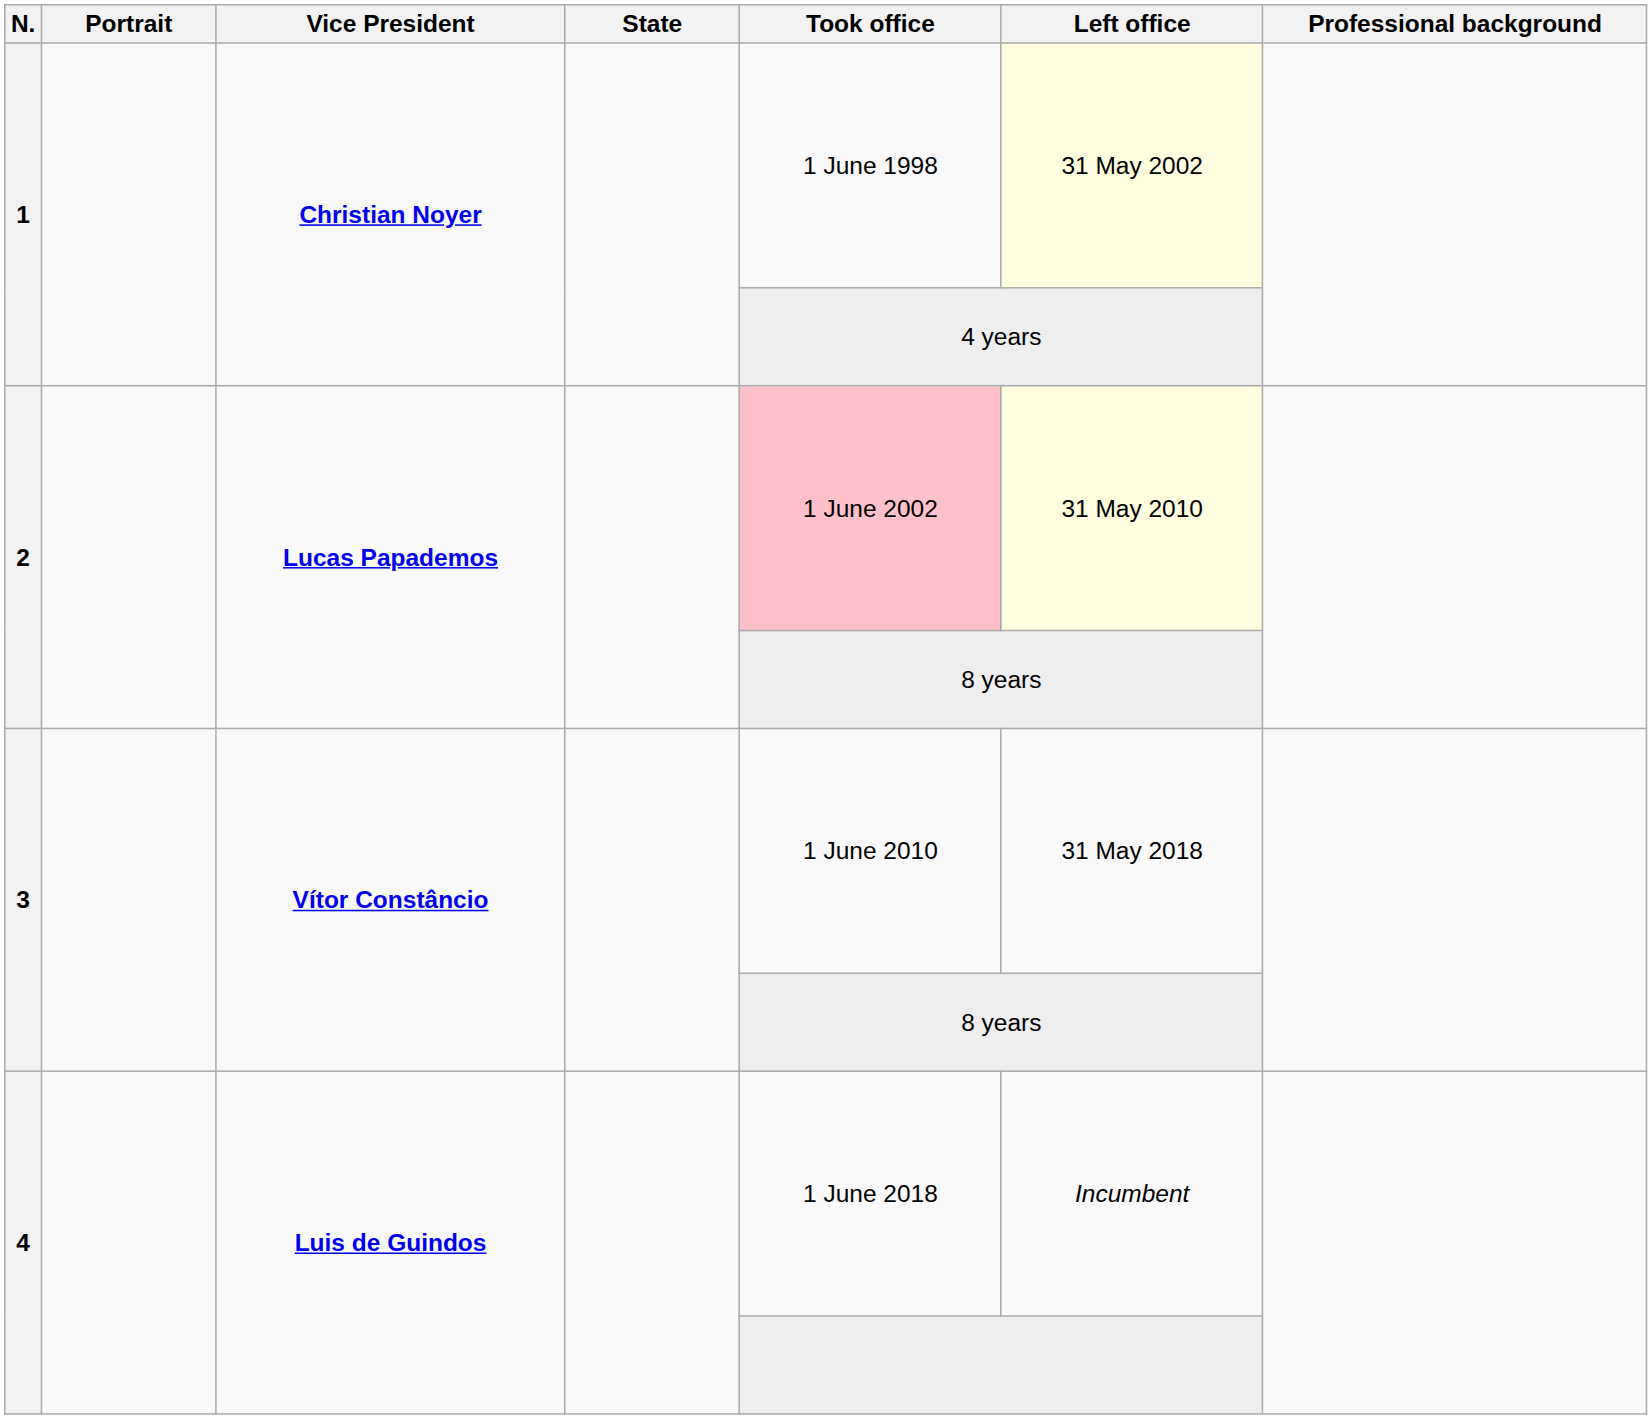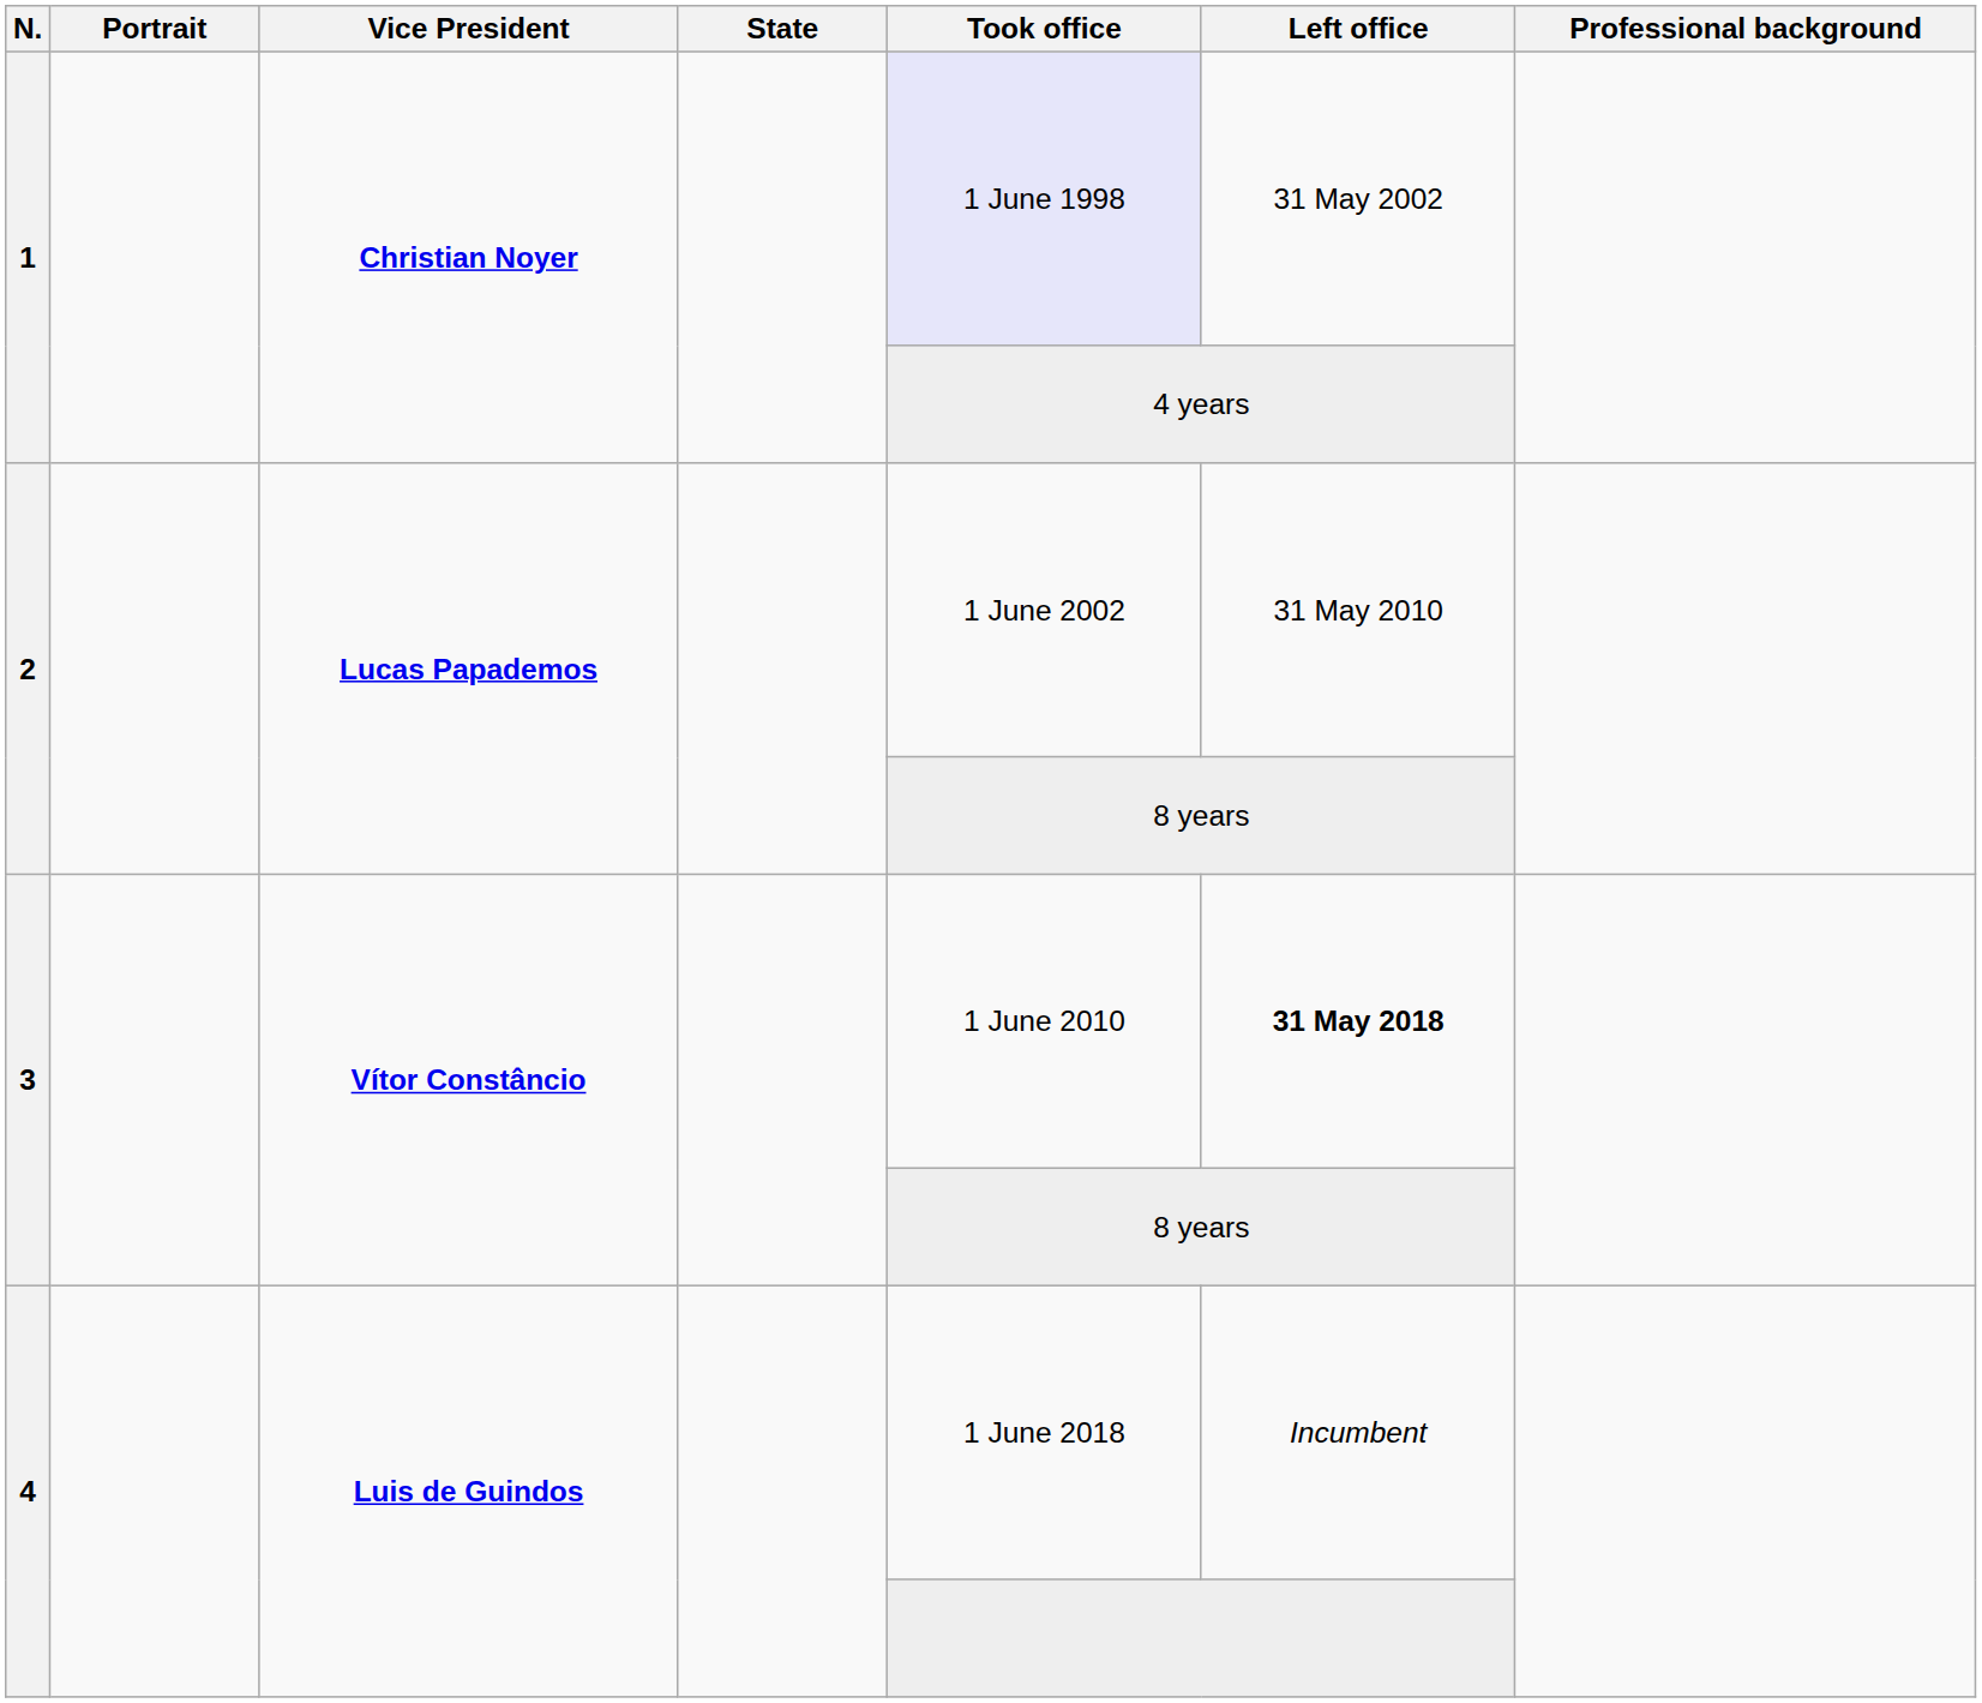row 2 | Took office: no background -> lavender background
row 2 | Left office: lightyellow background -> no background
row 4 | Took office: pink background -> no background
row 4 | Left office: lightyellow background -> no background
row 6 | Left office: normal -> bold
